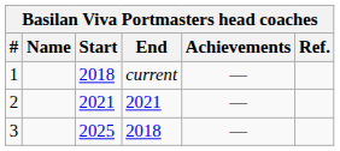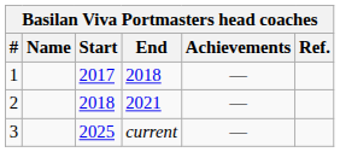1 | Start: 2018 -> 2017
1 | End: current -> 2018
2 | Start: 2021 -> 2018
3 | End: 2018 -> current
